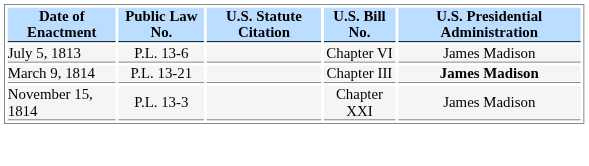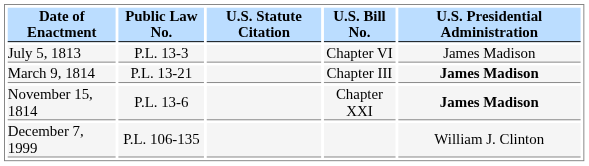July 5, 1813 | Public Law No.: P.L. 13-6 -> P.L. 13-3
November 15, 1814 | Public Law No.: P.L. 13-3 -> P.L. 13-6
November 15, 1814 | U.S. Presidential Administration: normal -> bold
+ row: December 7, 1999 | P.L. 106-135 | William J. Clinton
